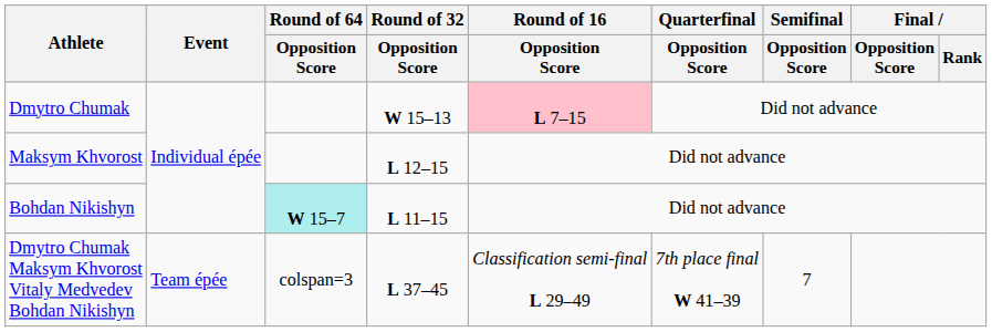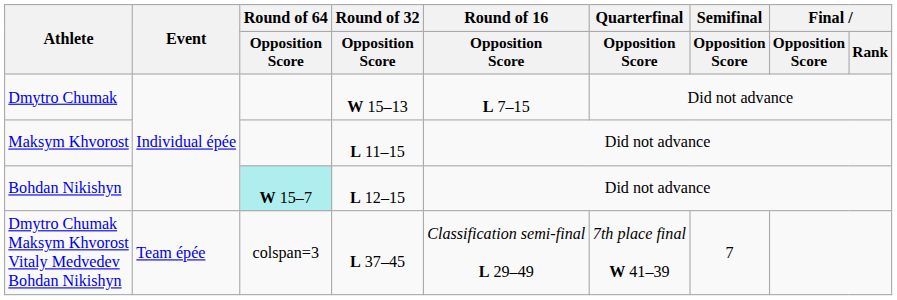Dmytro Chumak | Round of 16 / Opposition Score: pink background -> no background
Maksym Khvorost | Round of 32 / Opposition Score: L 12–15 -> L 11–15
Bohdan Nikishyn | Round of 32 / Opposition Score: L 11–15 -> L 12–15
